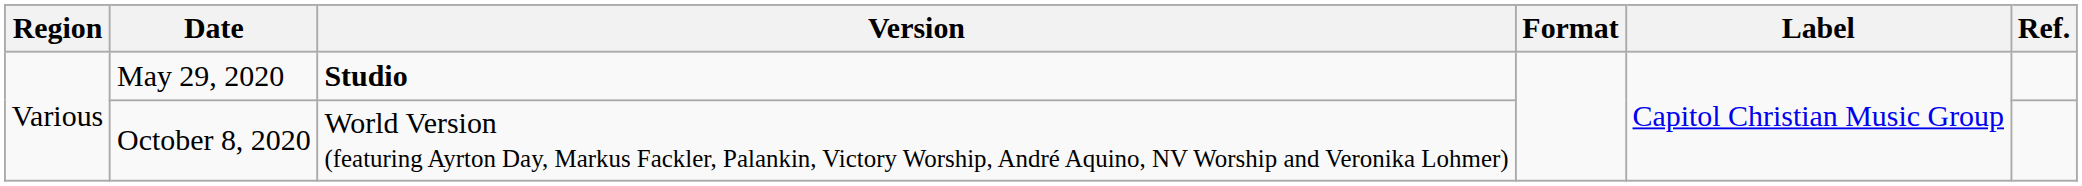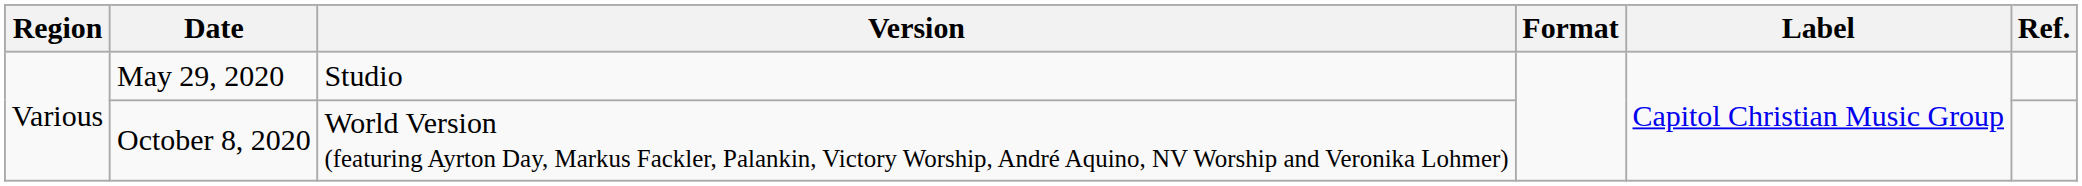May 29, 2020 | Version: bold -> normal
